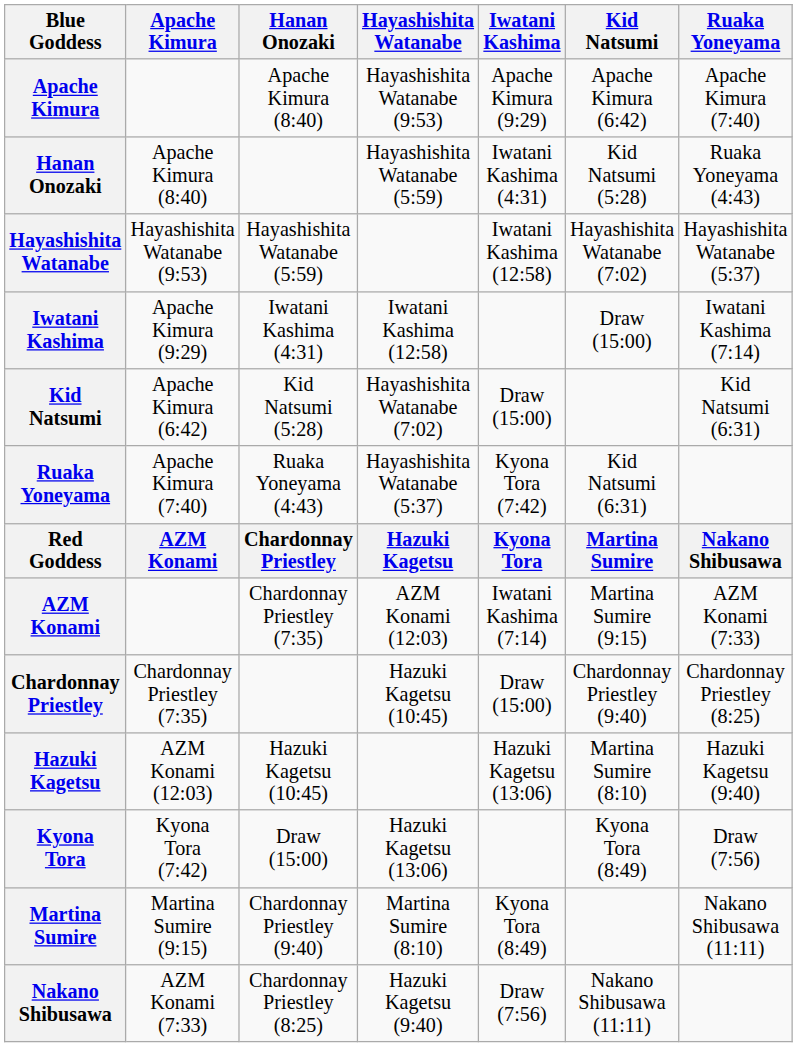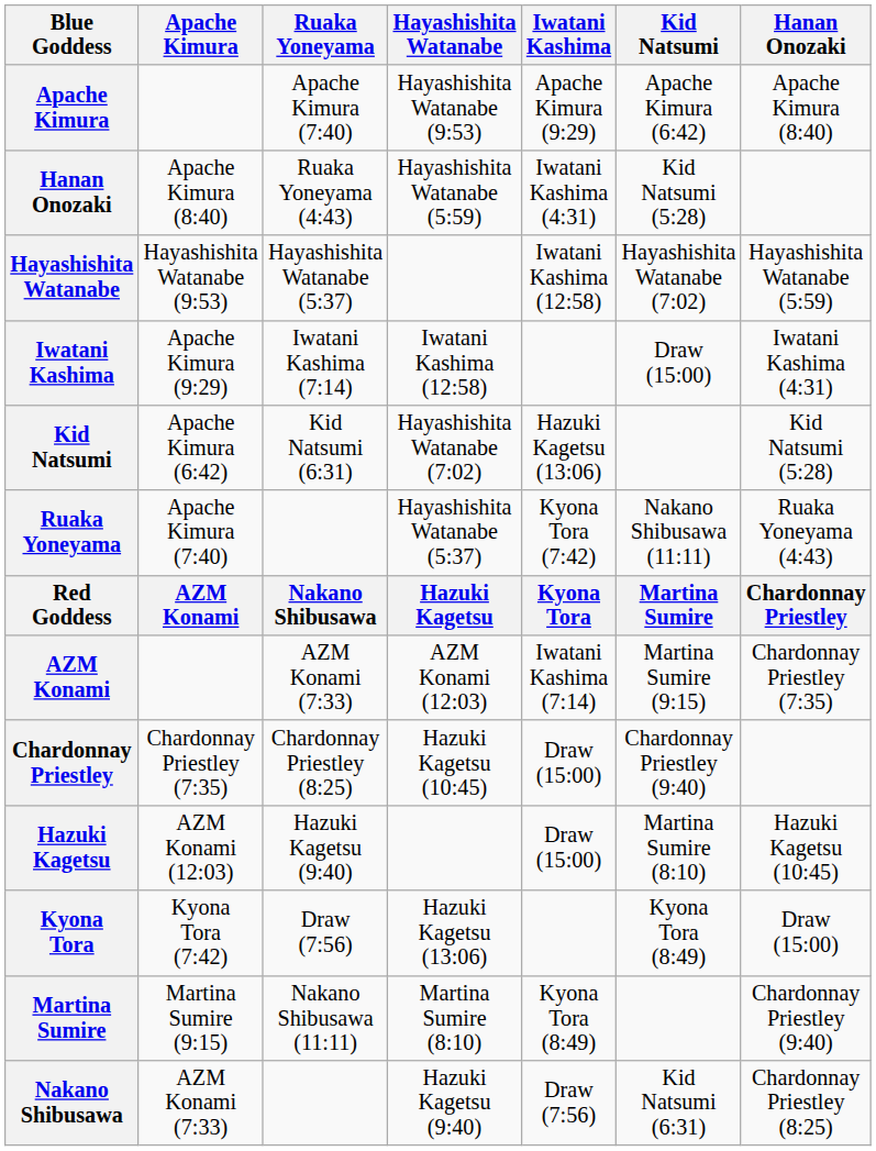columns swapped: Hanan Onozaki <-> Ruaka Yoneyama
row 6 | Iwatani Kashima: Draw (15:00) -> Hazuki Kagetsu (13:06)
row 7 | Kid Natsumi: Kid Natsumi (6:31) -> Nakano Shibusawa (11:11)
row 11 | Iwatani Kashima: Hazuki Kagetsu (13:06) -> Draw (15:00)
row 14 | Kid Natsumi: Nakano Shibusawa (11:11) -> Kid Natsumi (6:31)
